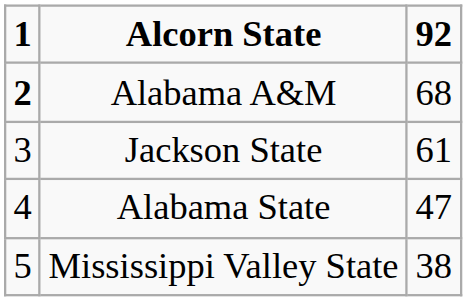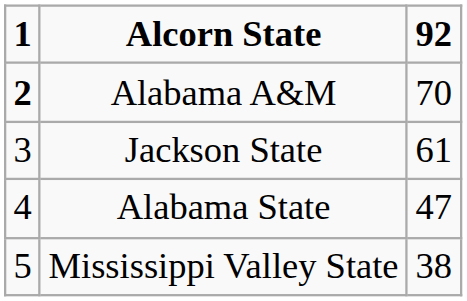Alabama A&M | 92: 68 -> 70
